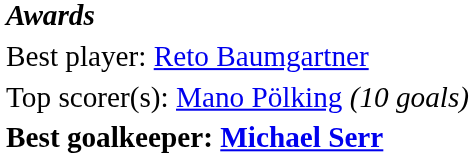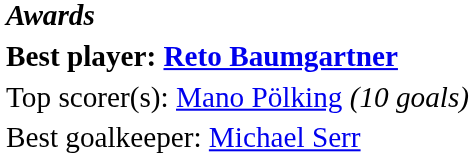Best player: Reto Baumgartner | Awards: normal -> bold
Best goalkeeper: Michael Serr | Awards: bold -> normal
